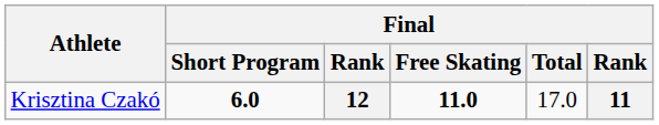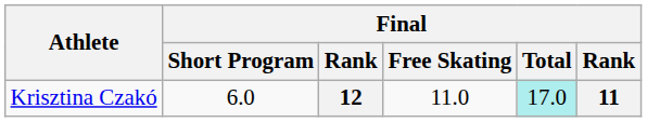12 | Final / Short Program: bold -> normal
12 | Final / Free Skating: bold -> normal
12 | Final / Total: no background -> paleturquoise background
